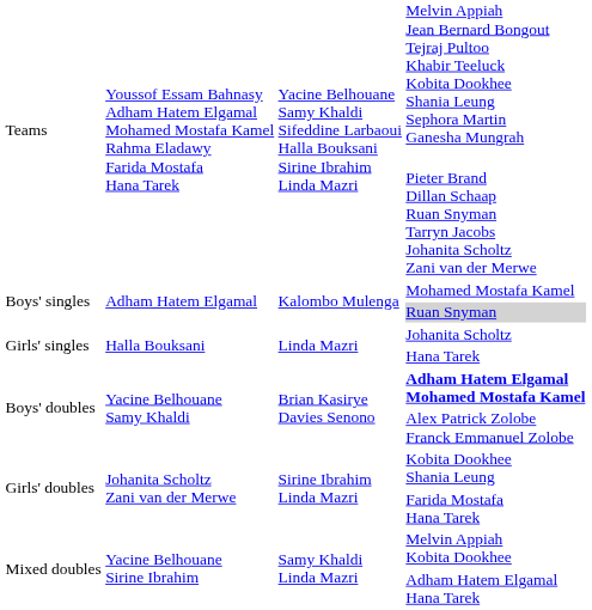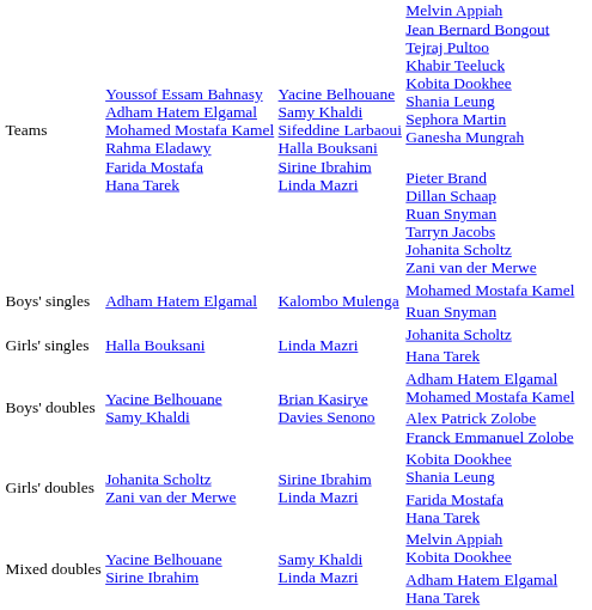Ruan Snyman | column 4: lightgrey background -> no background
Adham Hatem Elgamal Mohamed Mostafa Kamel | column 4: bold -> normal
